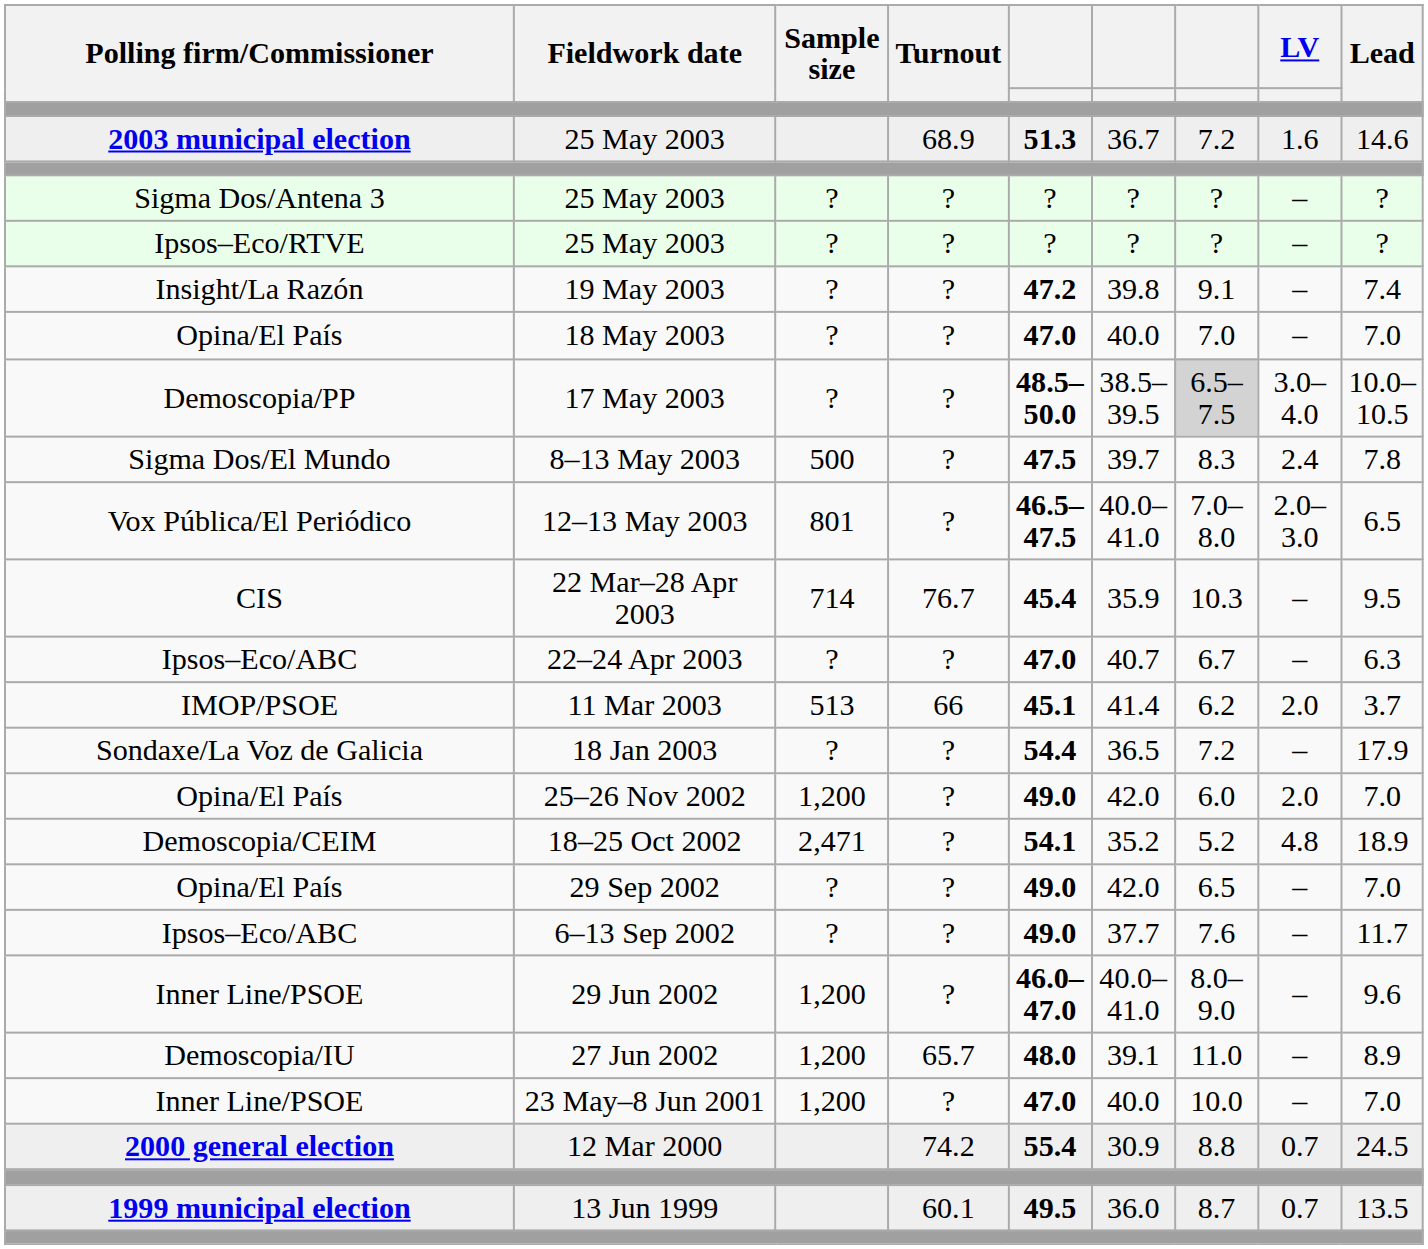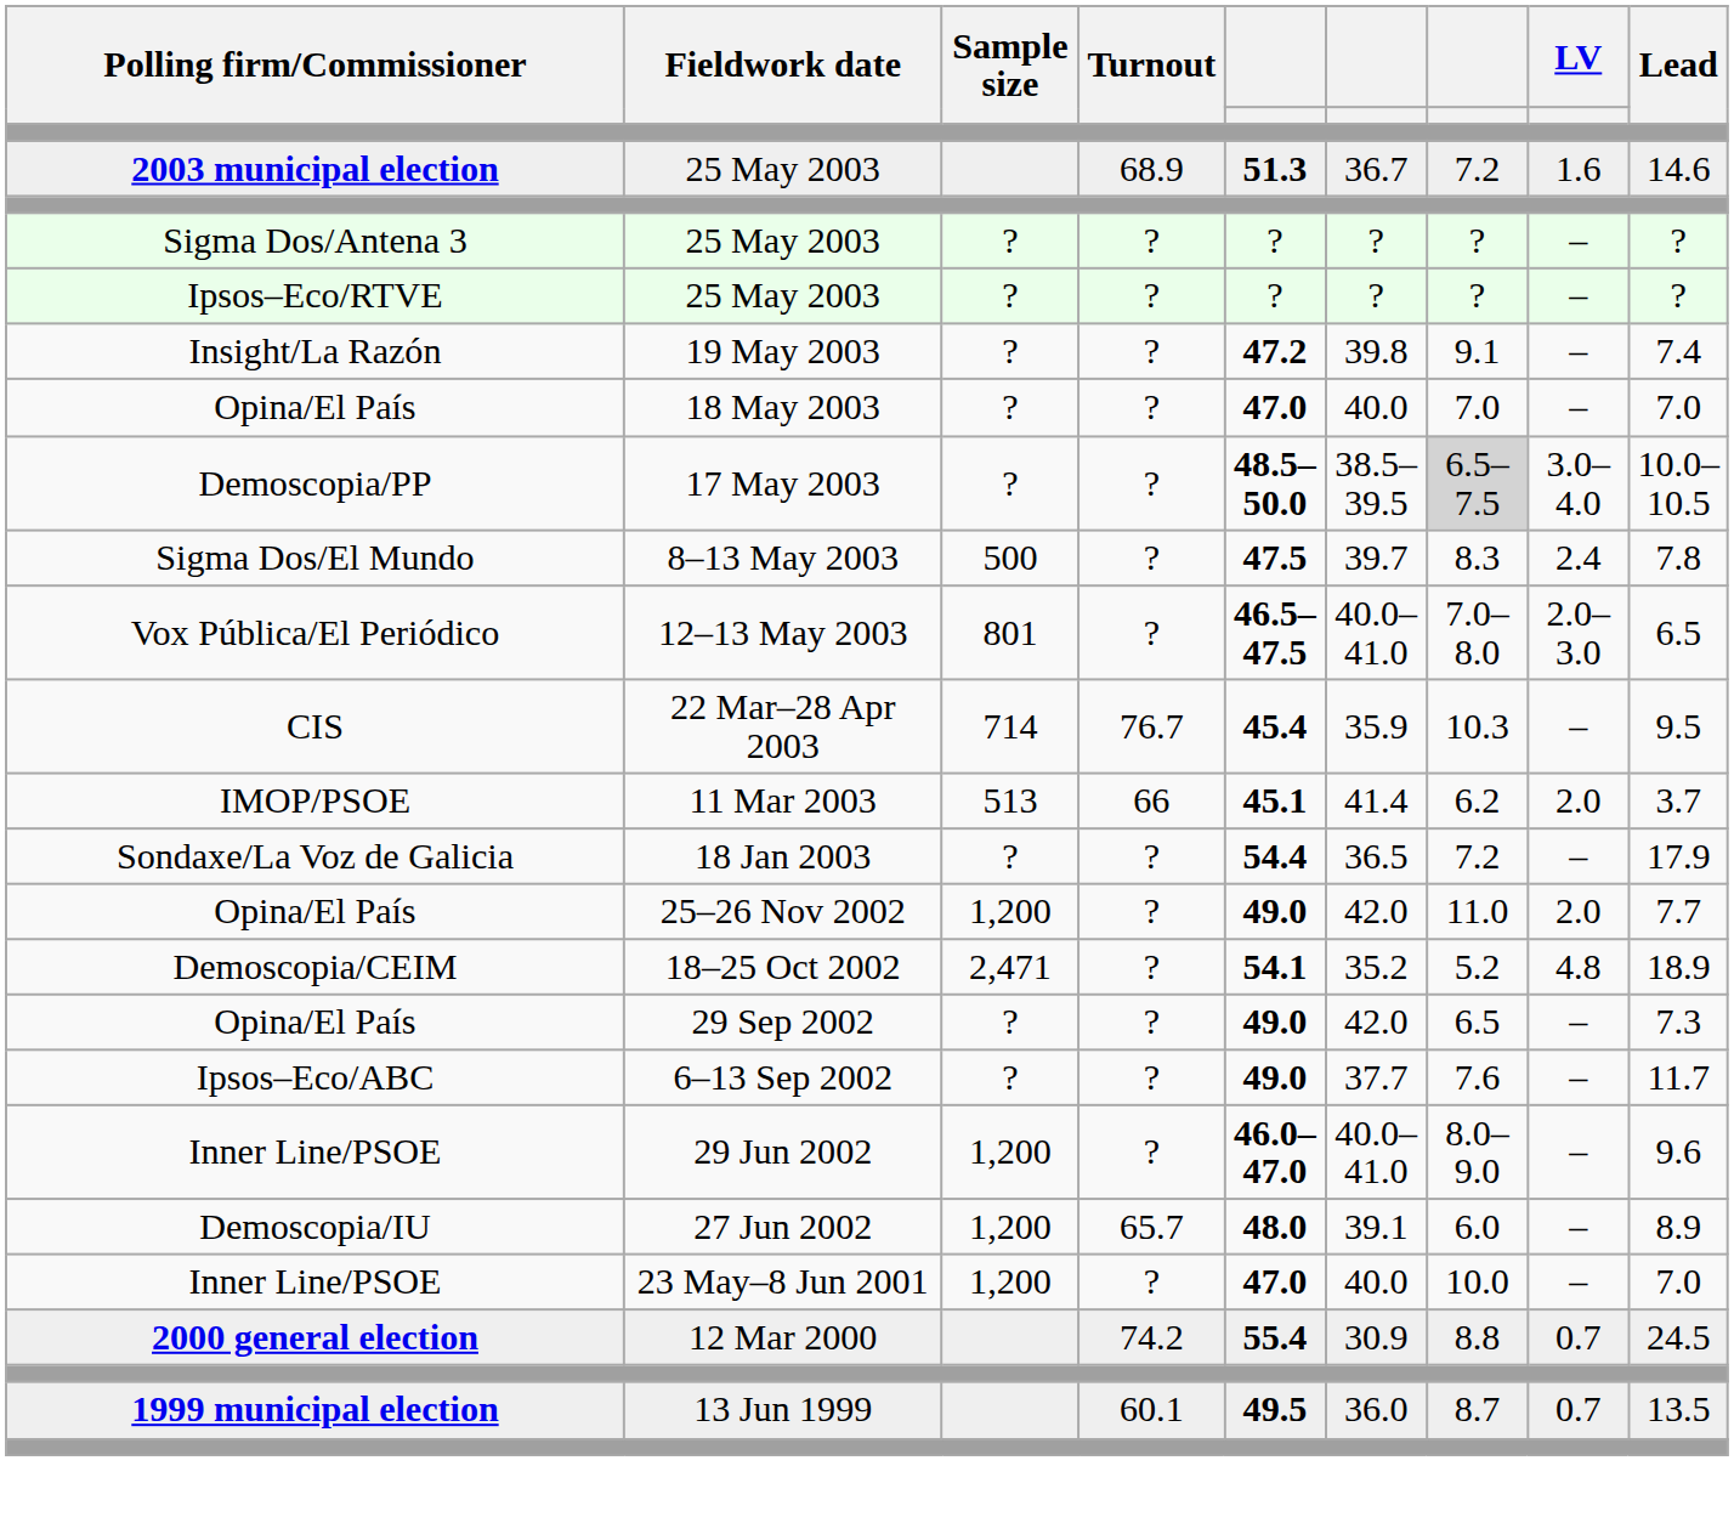- row: Ipsos–Eco/ABC | 22–24 Apr 2003 | ? | ? | 47.0 | 40.7 | 6.7 | – | 6.3
25–26 Nov 2002 | column 7: 6.0 -> 11.0
25–26 Nov 2002 | Lead: 7.0 -> 7.7
29 Sep 2002 | Lead: 7.0 -> 7.3
27 Jun 2002 | column 7: 11.0 -> 6.0
